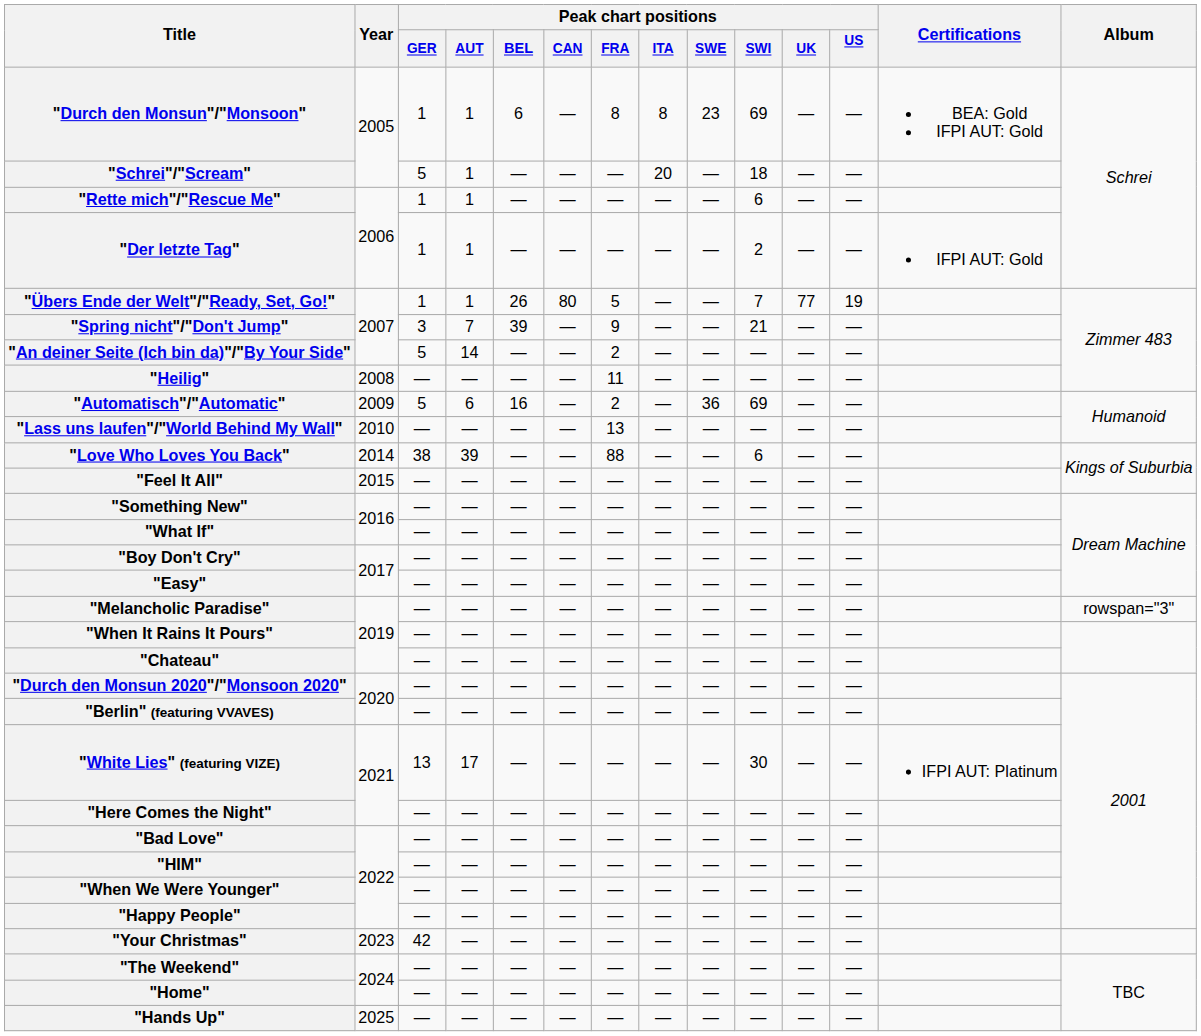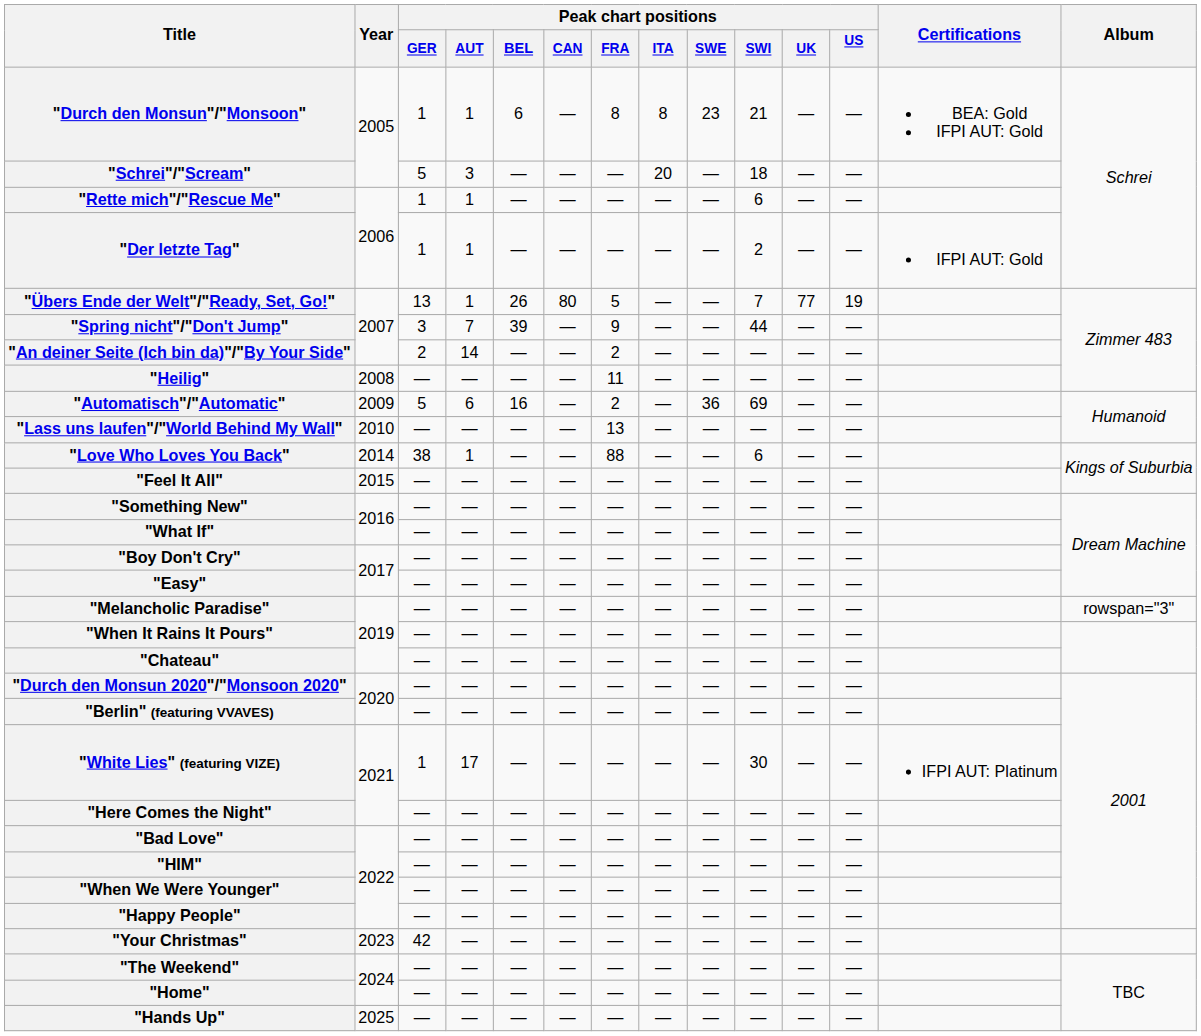"Durch den Monsun"/"Monsoon" | Peak chart positions / SWI: 69 -> 21
"Schrei"/"Scream" | Peak chart positions / AUT: 1 -> 3
"Übers Ende der Welt"/"Ready, Set, Go!" | Peak chart positions / GER: 1 -> 13
"Spring nicht"/"Don't Jump" | Peak chart positions / SWI: 21 -> 44
"An deiner Seite (Ich bin da)"/"By Your Side" | Peak chart positions / GER: 5 -> 2
"Love Who Loves You Back" | Peak chart positions / AUT: 39 -> 1
"White Lies" (featuring VIZE) | Peak chart positions / GER: 13 -> 1
